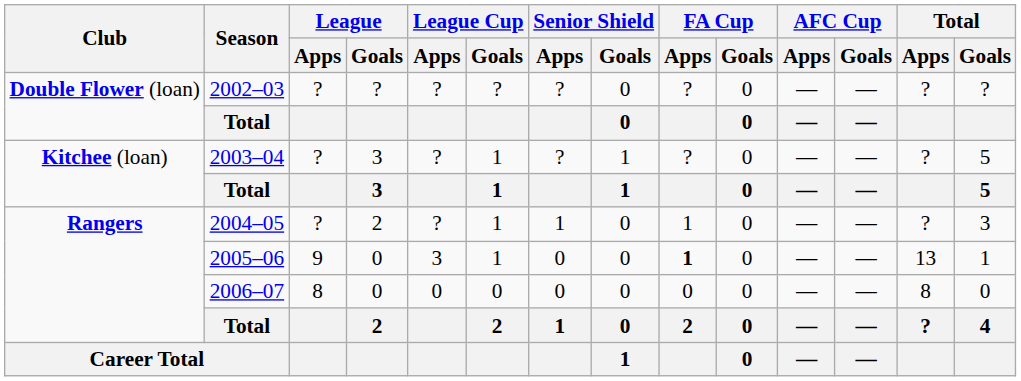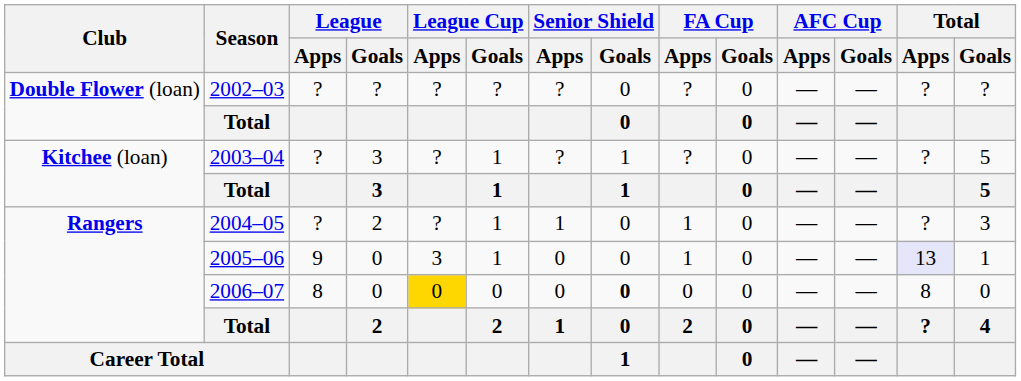2005–06 | FA Cup / Apps: bold -> normal
2005–06 | Total / Apps: no background -> lavender background
2006–07 | League Cup / Apps: no background -> gold background
2006–07 | Senior Shield / Goals: normal -> bold
